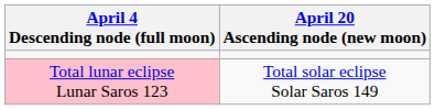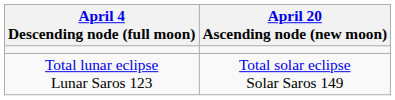row 3 | April 4 Descending node (full moon): pink background -> no background
